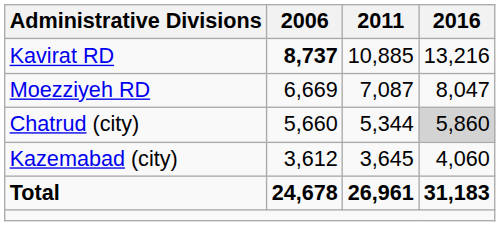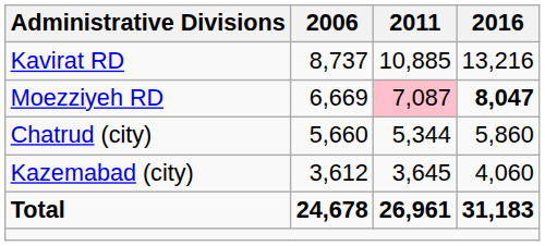Kavirat RD | 2006: bold -> normal
Moezziyeh RD | 2011: no background -> pink background
Moezziyeh RD | 2016: normal -> bold
Chatrud (city) | 2016: lightgrey background -> no background
